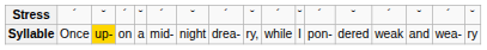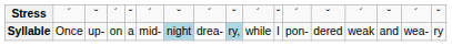Syllable | column 3: gold background -> no background
Syllable | column 7: no background -> lightblue background
Syllable | column 9: no background -> lightblue background
